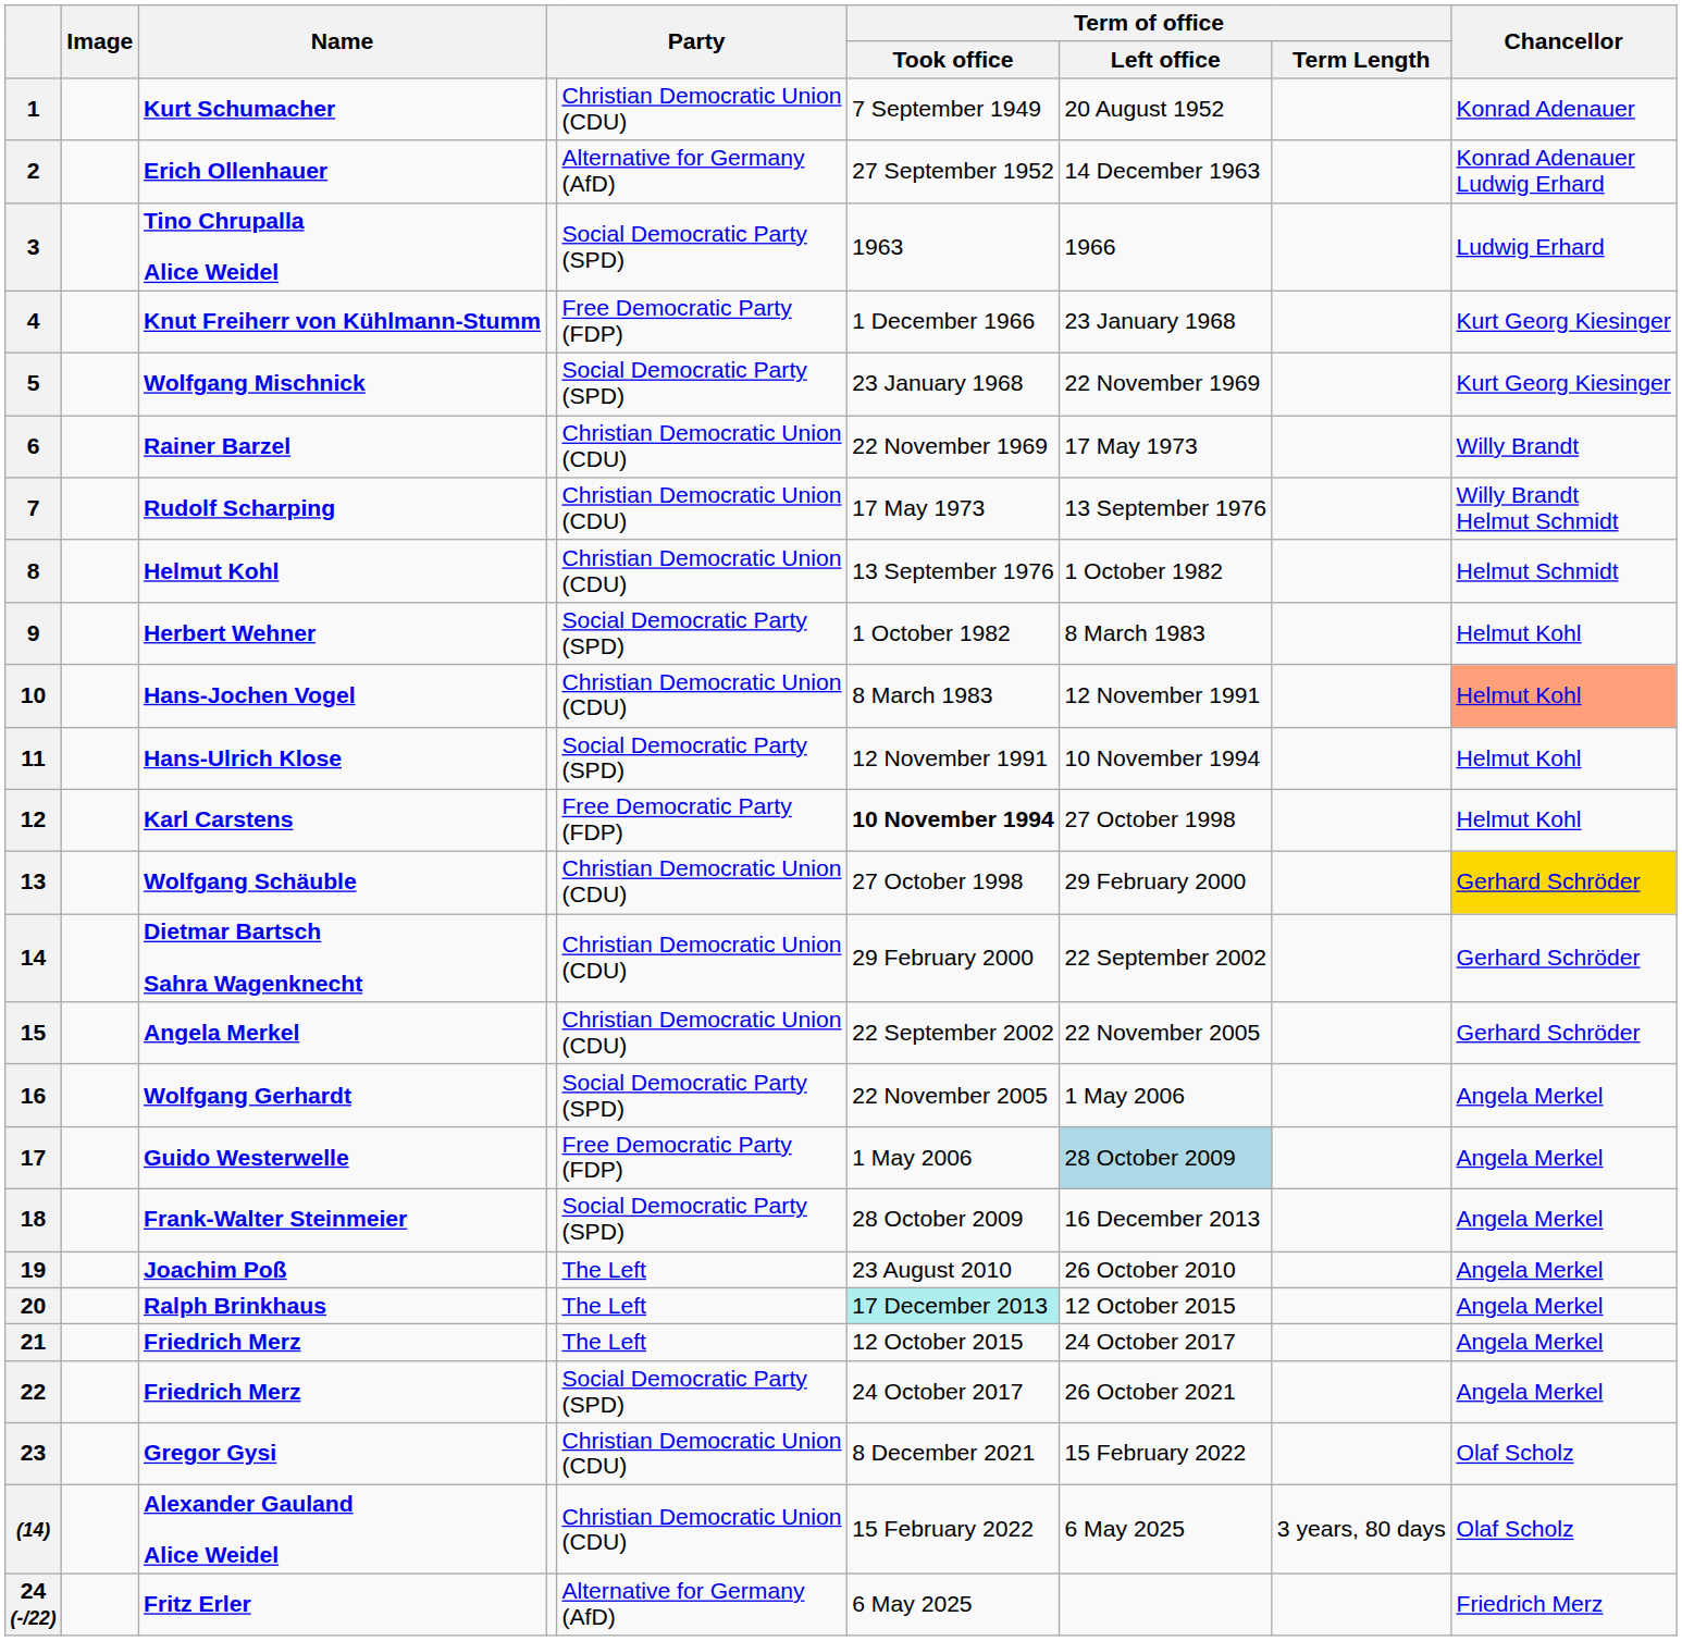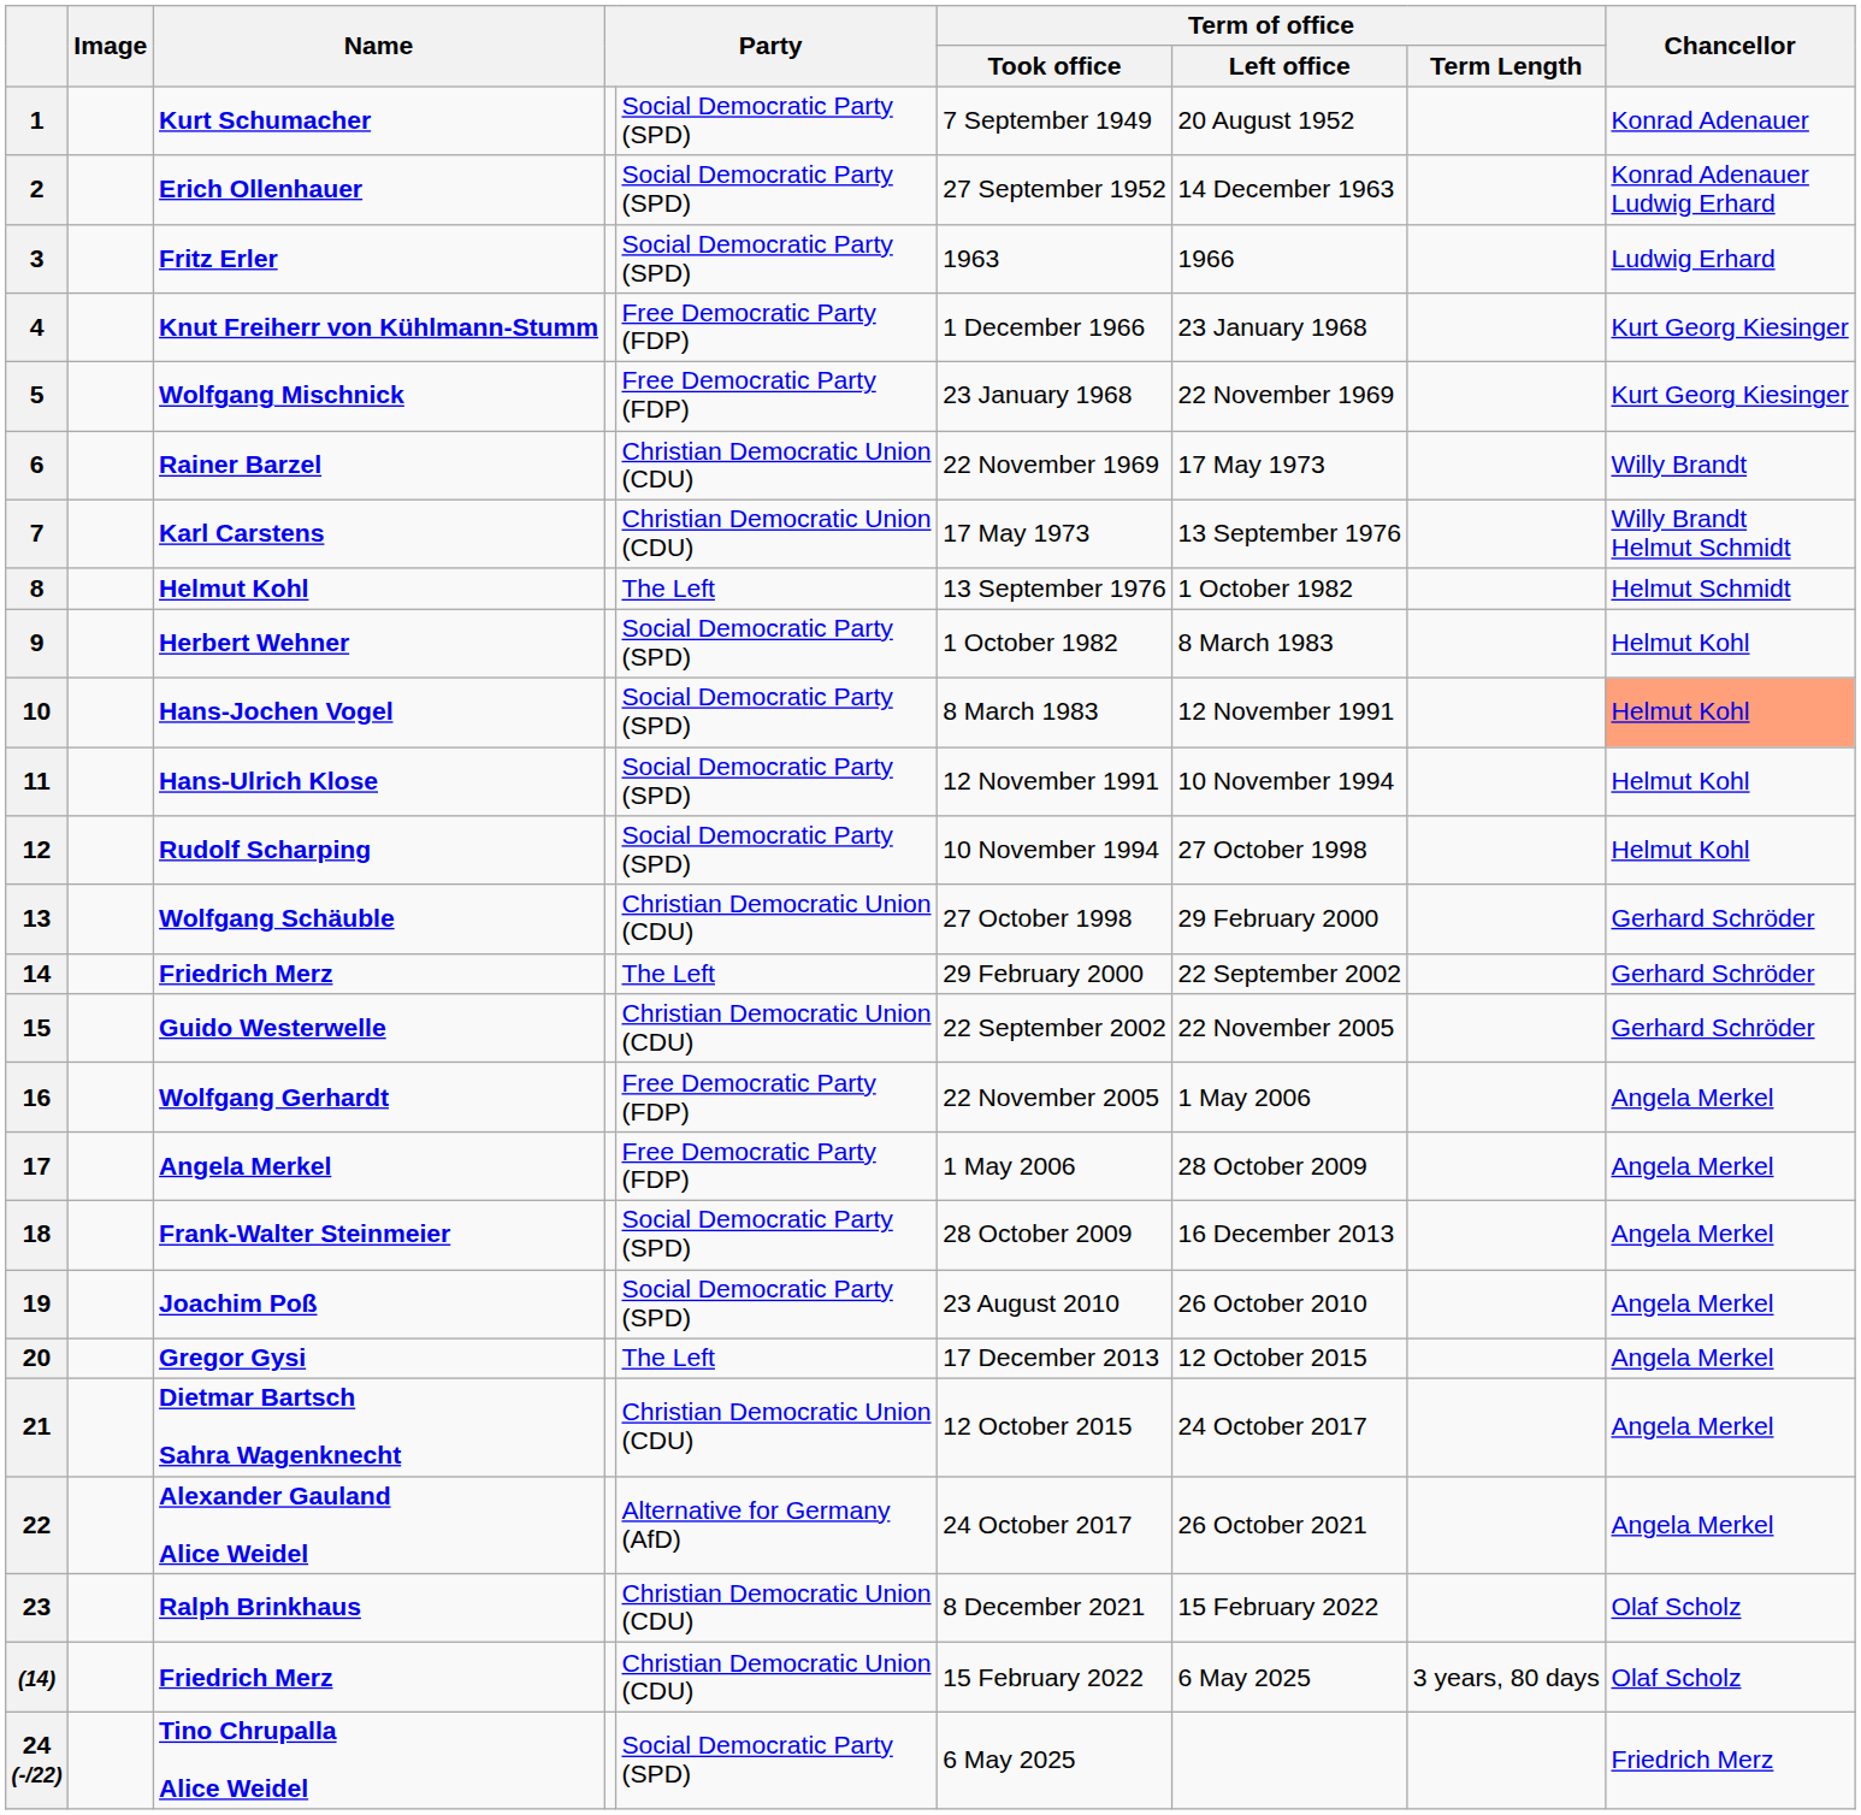1 | column 5: Christian Democratic Union (CDU) -> Social Democratic Party (SPD)
2 | column 5: Alternative for Germany (AfD) -> Social Democratic Party (SPD)
3 | Name: Tino Chrupalla Alice Weidel -> Fritz Erler
5 | column 5: Social Democratic Party (SPD) -> Free Democratic Party (FDP)
7 | Name: Rudolf Scharping -> Karl Carstens
8 | column 5: Christian Democratic Union (CDU) -> The Left
10 | column 5: Christian Democratic Union (CDU) -> Social Democratic Party (SPD)
12 | Name: Karl Carstens -> Rudolf Scharping
12 | column 5: Free Democratic Party (FDP) -> Social Democratic Party (SPD)
12 | Term of office / Took office: bold -> normal
13 | Chancellor: gold background -> no background
14 | Name: Dietmar Bartsch Sahra Wagenknecht -> Friedrich Merz
14 | column 5: Christian Democratic Union (CDU) -> The Left
15 | Name: Angela Merkel -> Guido Westerwelle
16 | column 5: Social Democratic Party (SPD) -> Free Democratic Party (FDP)
17 | Name: Guido Westerwelle -> Angela Merkel
17 | Term of office / Left office: lightblue background -> no background
19 | column 5: The Left -> Social Democratic Party (SPD)
20 | Name: Ralph Brinkhaus -> Gregor Gysi
20 | Term of office / Took office: paleturquoise background -> no background
21 | Name: Friedrich Merz -> Dietmar Bartsch Sahra Wagenknecht
21 | column 5: The Left -> Christian Democratic Union (CDU)
22 | Name: Friedrich Merz -> Alexander Gauland Alice Weidel
22 | column 5: Social Democratic Party (SPD) -> Alternative for Germany (AfD)
23 | Name: Gregor Gysi -> Ralph Brinkhaus
(14) | Name: Alexander Gauland Alice Weidel -> Friedrich Merz
24 (-/22) | Name: Fritz Erler -> Tino Chrupalla Alice Weidel
24 (-/22) | column 5: Alternative for Germany (AfD) -> Social Democratic Party (SPD)
